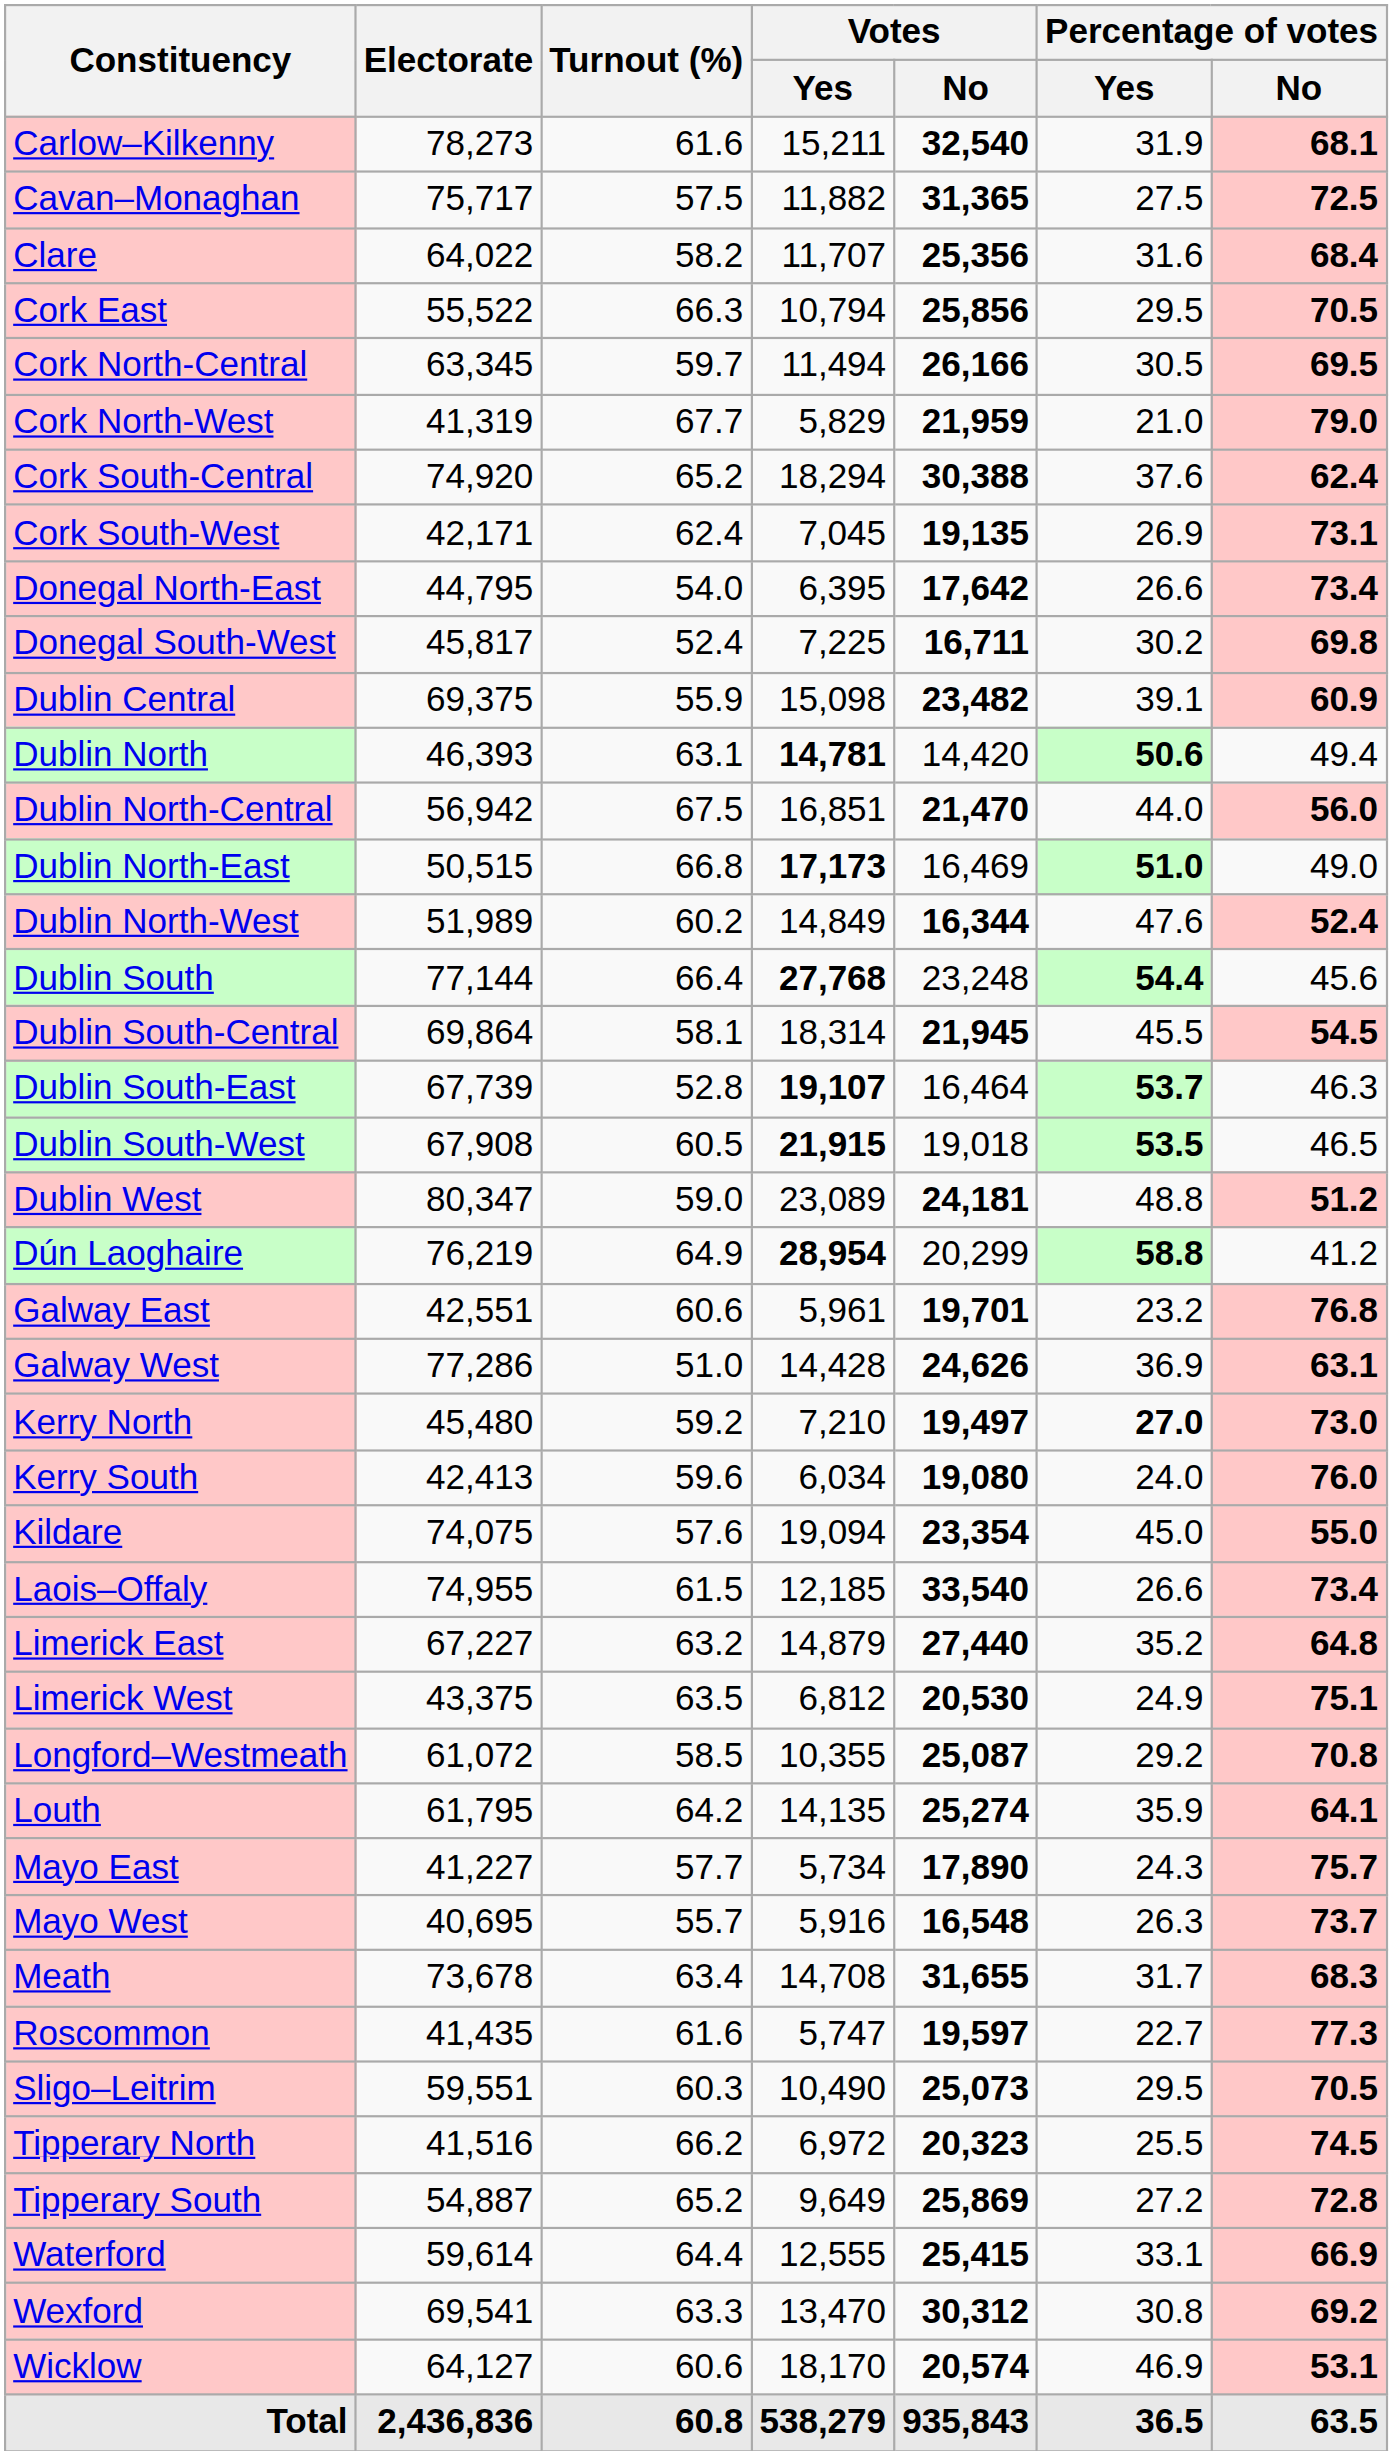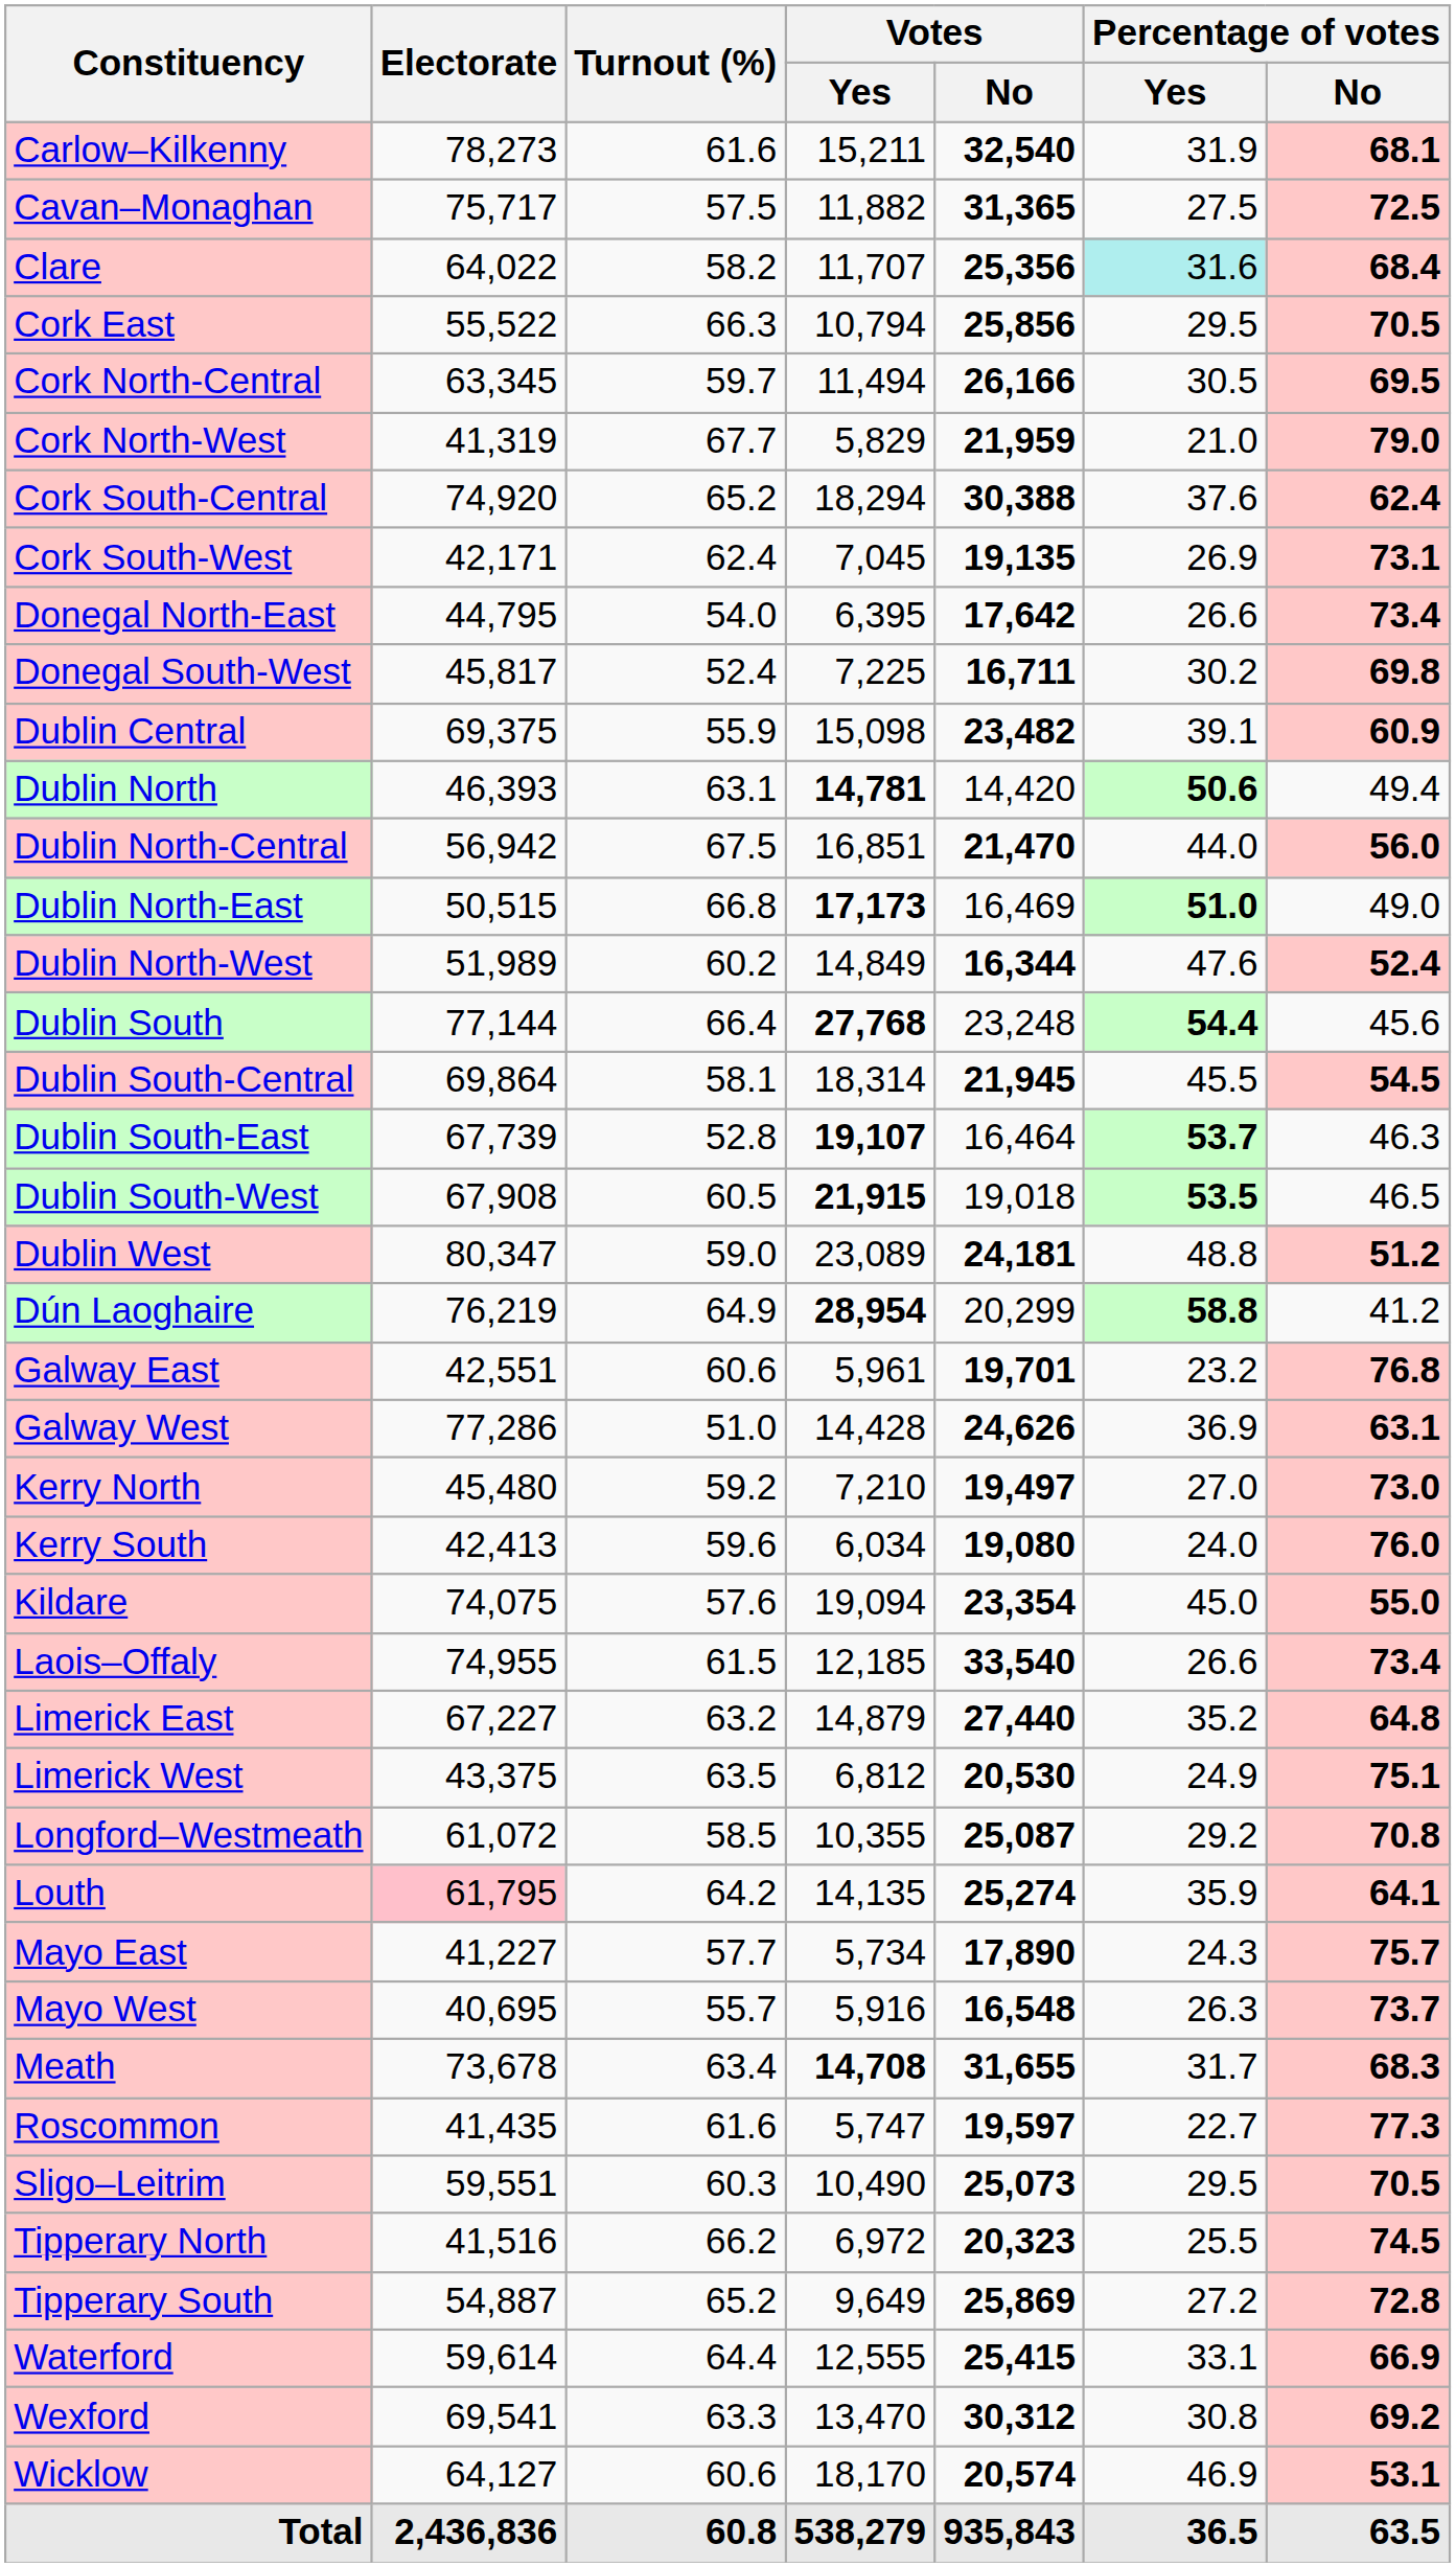Clare | Percentage of votes / Yes: no background -> paleturquoise background
Kerry North | Percentage of votes / Yes: bold -> normal
Louth | Electorate: no background -> pink background
Meath | Votes / Yes: normal -> bold
